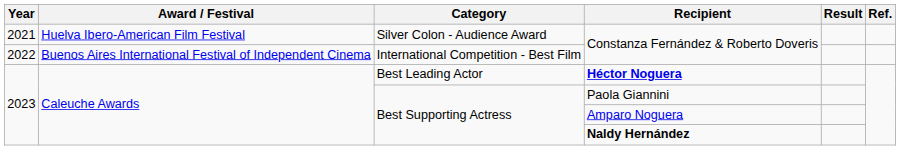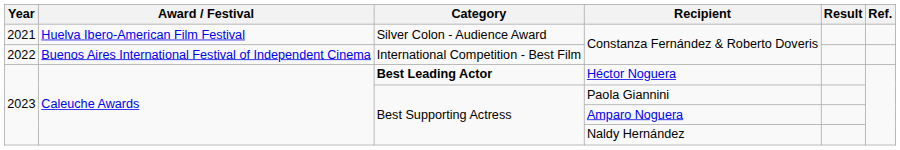Héctor Noguera | Category: normal -> bold
Héctor Noguera | Recipient: bold -> normal
Naldy Hernández | Recipient: bold -> normal
